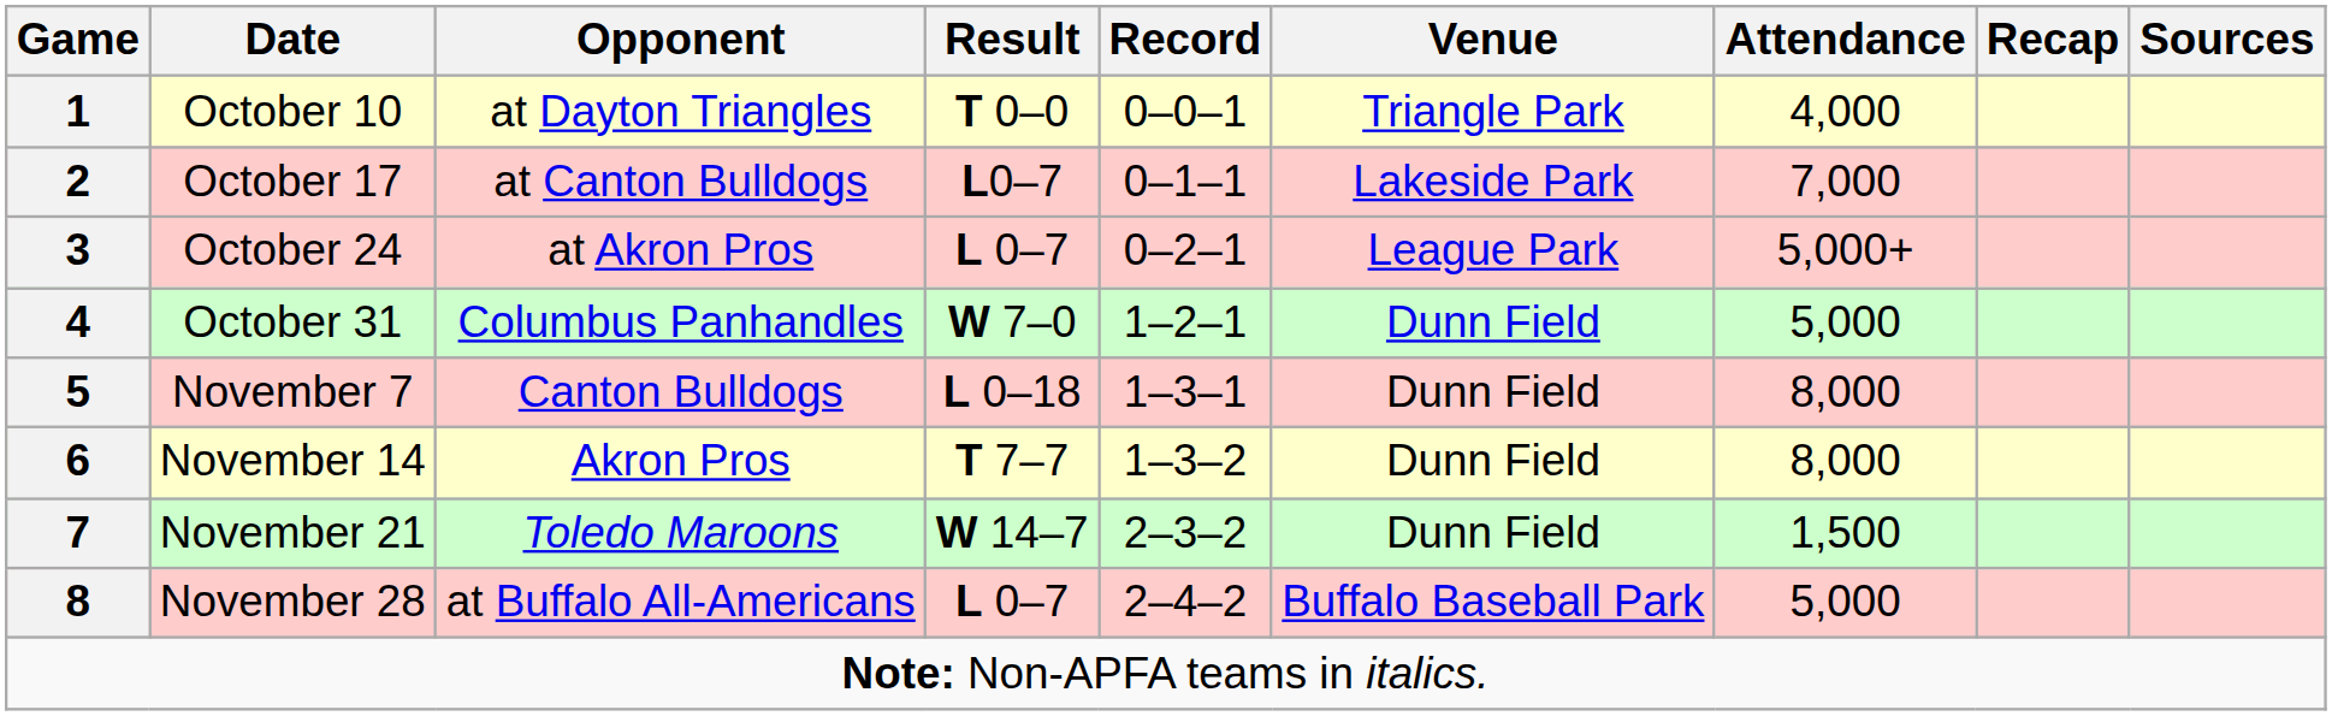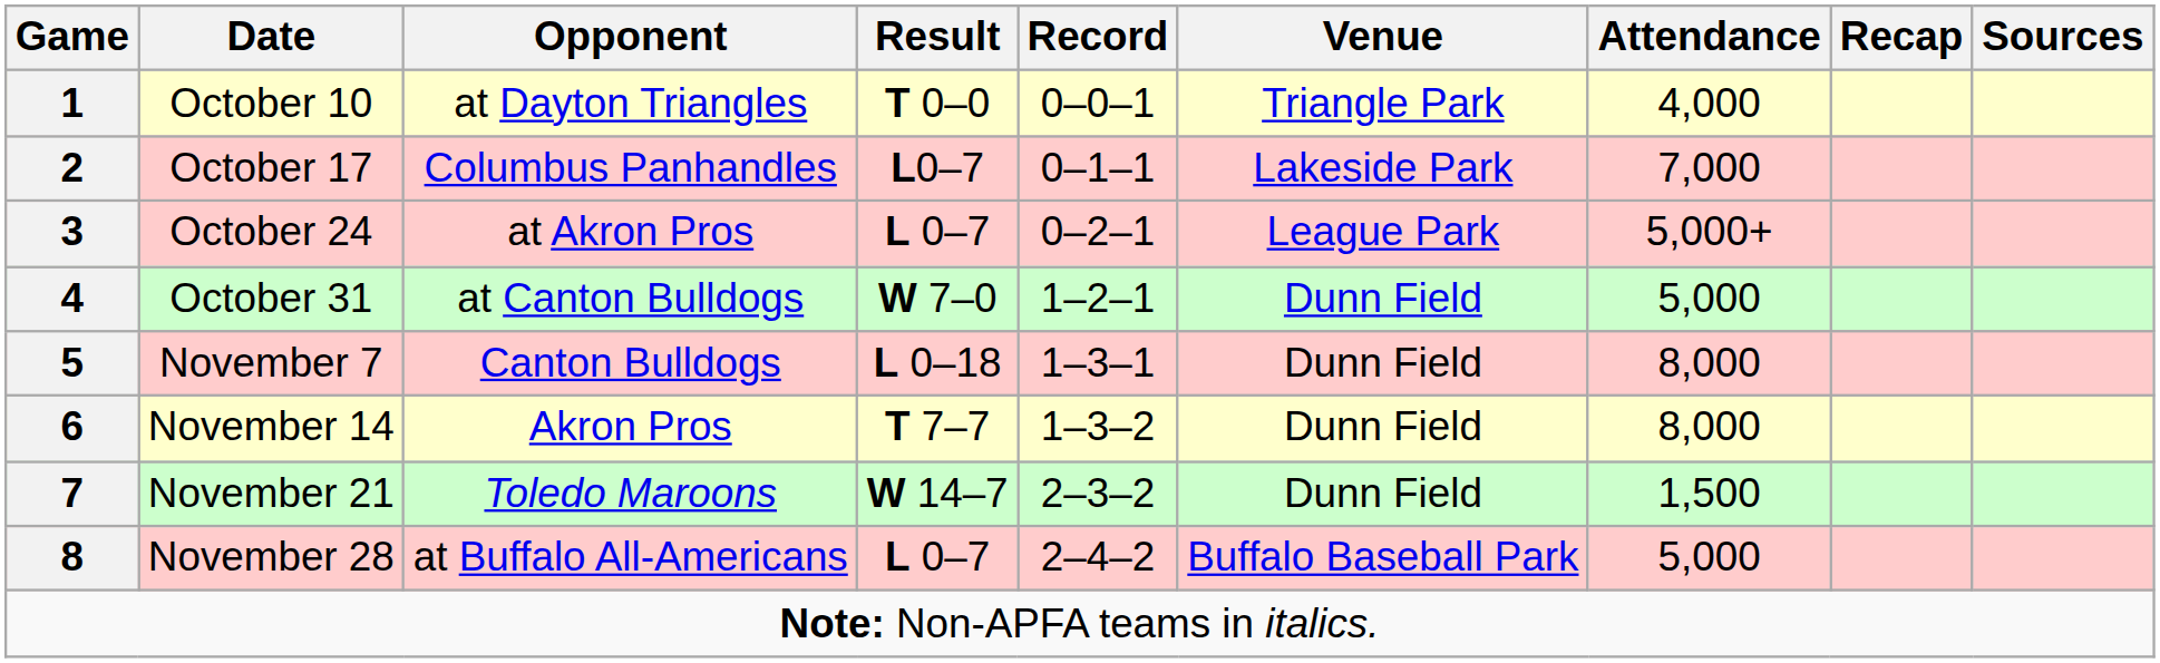October 17 | Opponent: at Canton Bulldogs -> Columbus Panhandles
October 31 | Opponent: Columbus Panhandles -> at Canton Bulldogs
